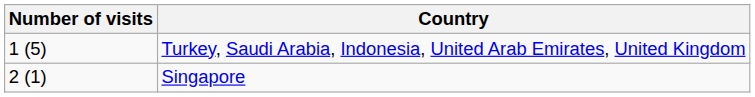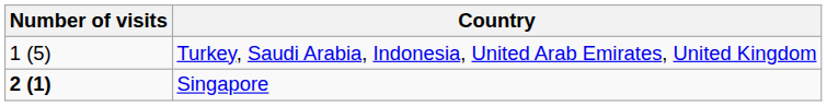Singapore | Number of visits: normal -> bold
